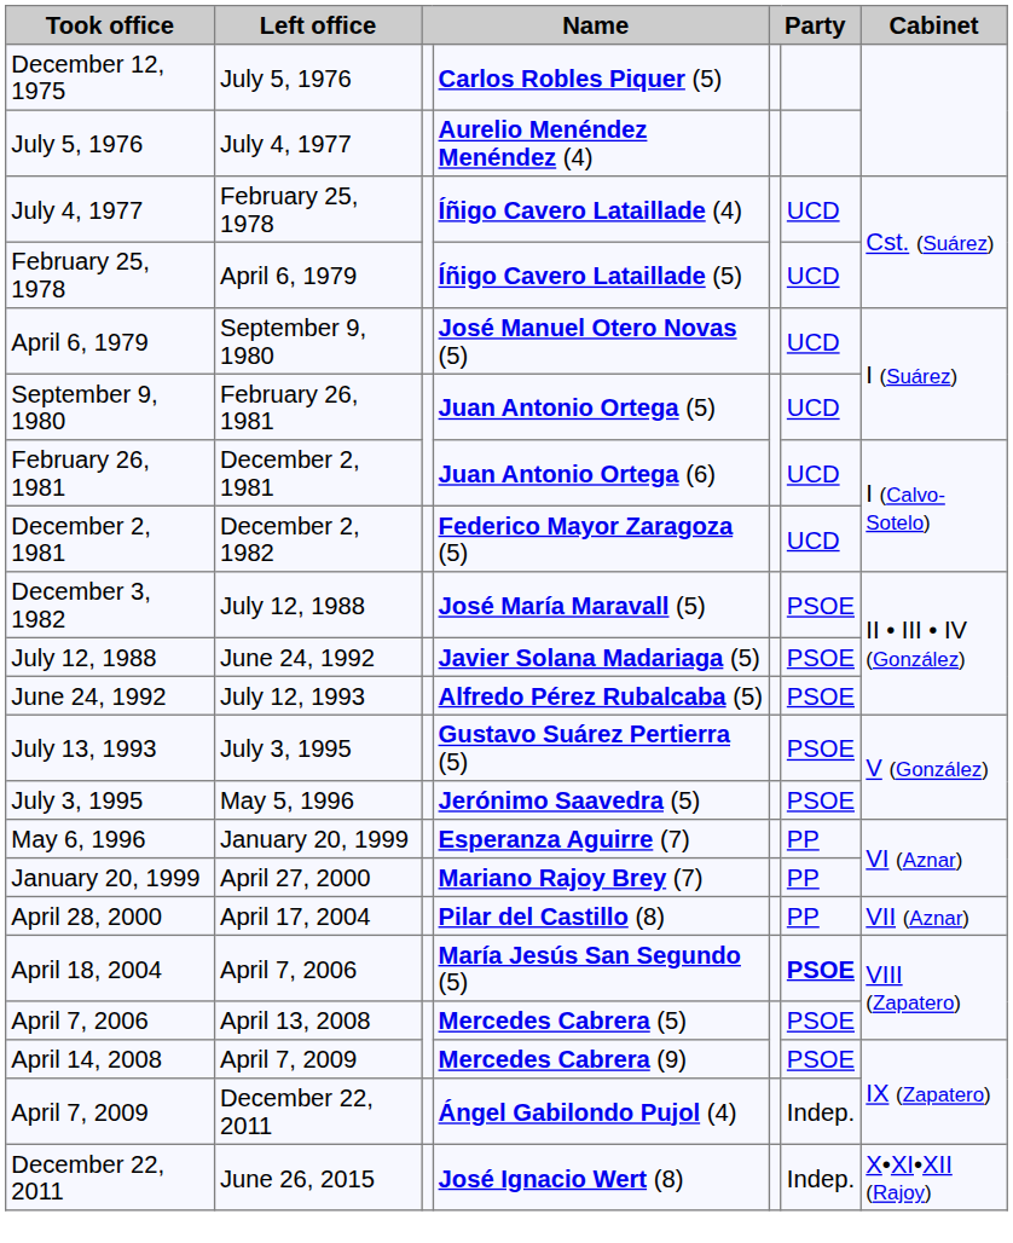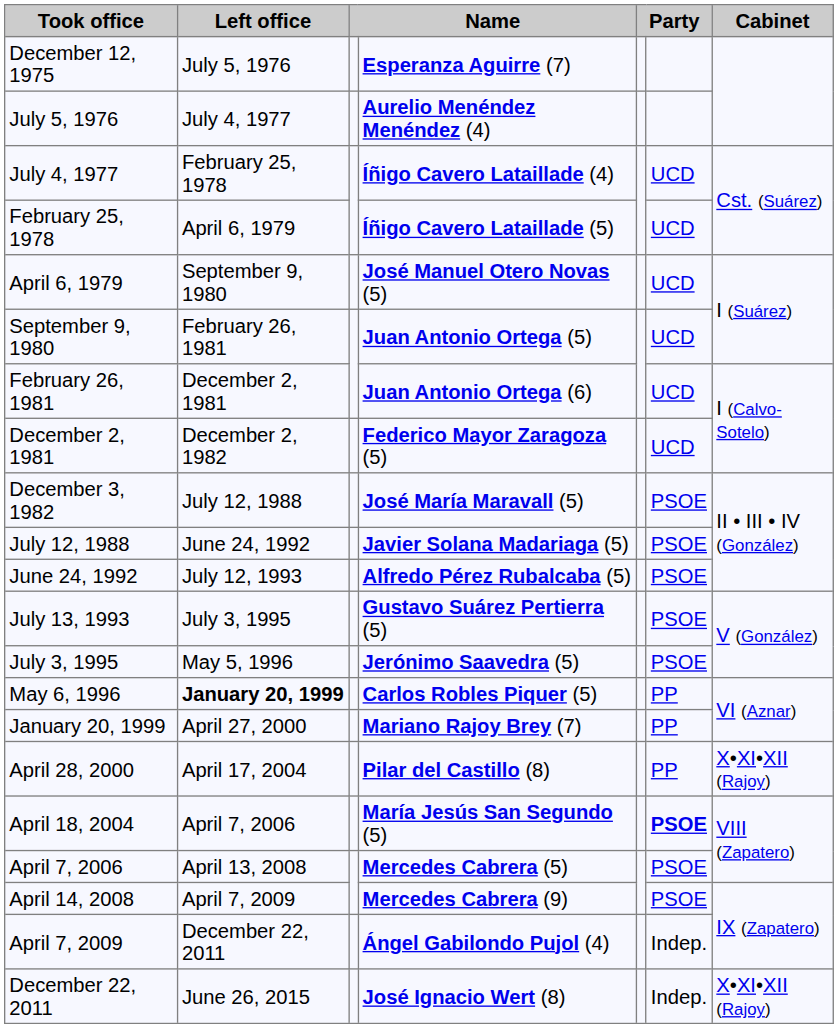December 12, 1975 | column 4: Carlos Robles Piquer (5) -> Esperanza Aguirre (7)
May 6, 1996 | Left office: normal -> bold
May 6, 1996 | column 4: Esperanza Aguirre (7) -> Carlos Robles Piquer (5)
April 28, 2000 | Cabinet: VII (Aznar) -> X•XI•XII (Rajoy)
